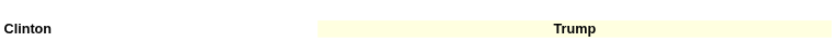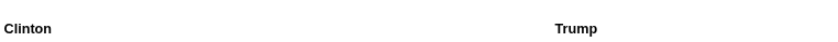Clinton | 306: lightyellow background -> no background
